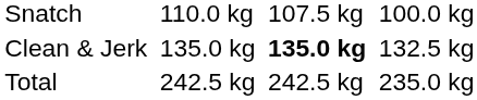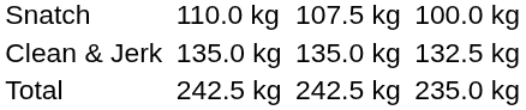Clean & Jerk | column 3: bold -> normal
